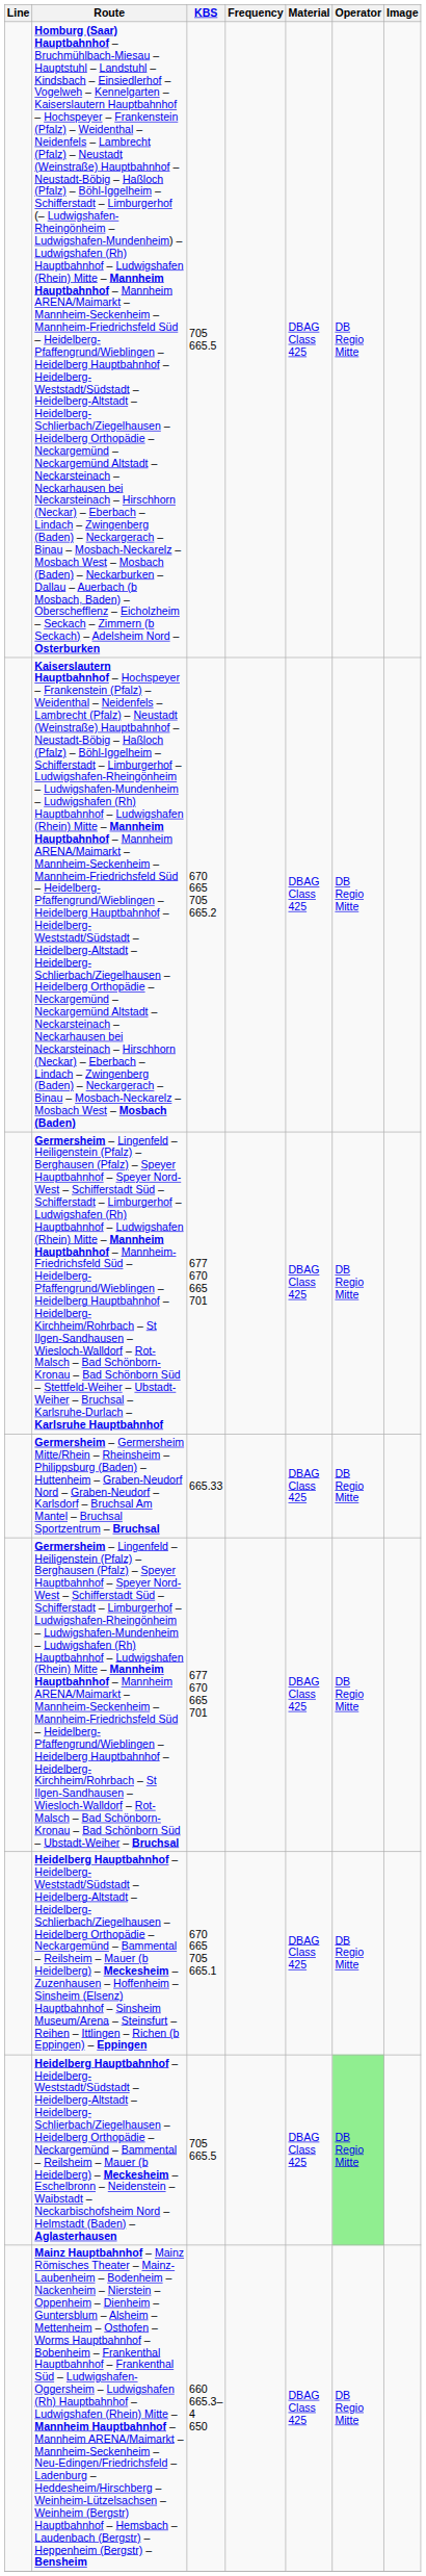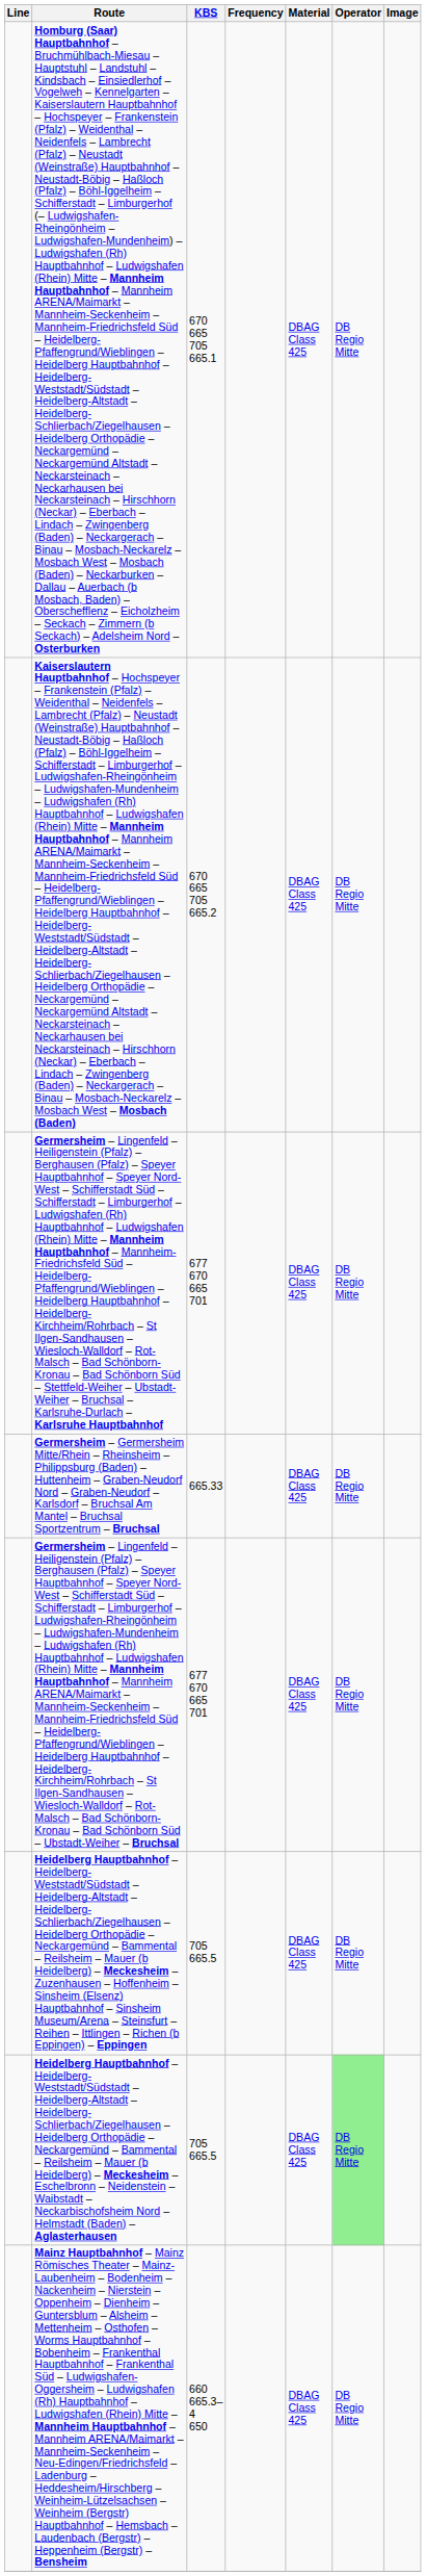row 2 | KBS: 705 665.5 -> 670 665 705 665.1
row 7 | KBS: 670 665 705 665.1 -> 705 665.5
